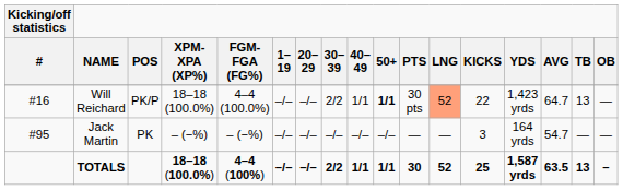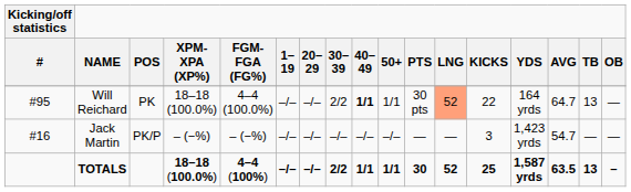Will Reichard | Kicking/off statistics / #: #16 -> #95
Will Reichard | POS: PK/P -> PK
Will Reichard | 40–49: normal -> bold
Will Reichard | 50+: bold -> normal
Will Reichard | YDS: 1,423 yrds -> 164 yrds
Jack Martin | Kicking/off statistics / #: #95 -> #16
Jack Martin | POS: PK -> PK/P
Jack Martin | YDS: 164 yrds -> 1,423 yrds
